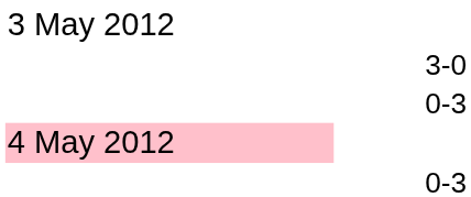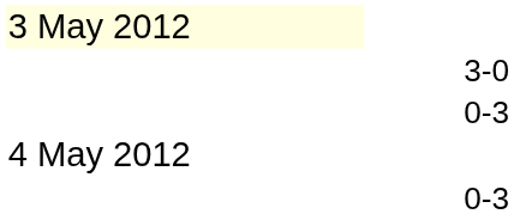3 May 2012 | column 1: no background -> lightyellow background
4 May 2012 | column 1: pink background -> no background
